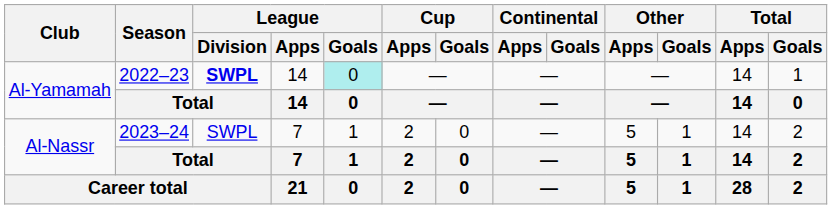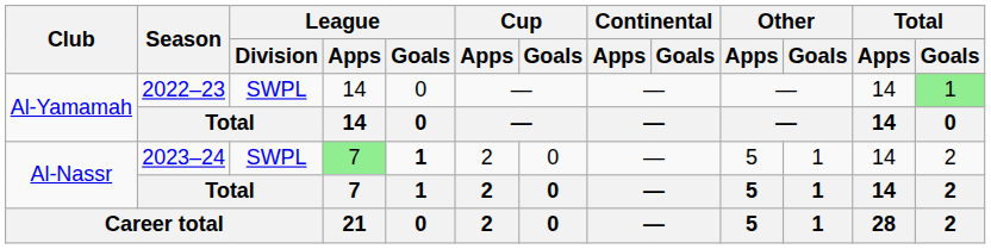Al-Yamamah / 2022–23 | League / Division: bold -> normal
Al-Yamamah / 2022–23 | League / Goals: paleturquoise background -> no background
Al-Yamamah / 2022–23 | Total / Goals: no background -> lightgreen background
Al-Nassr / 2023–24 | League / Apps: no background -> lightgreen background
Al-Nassr / 2023–24 | League / Goals: normal -> bold
